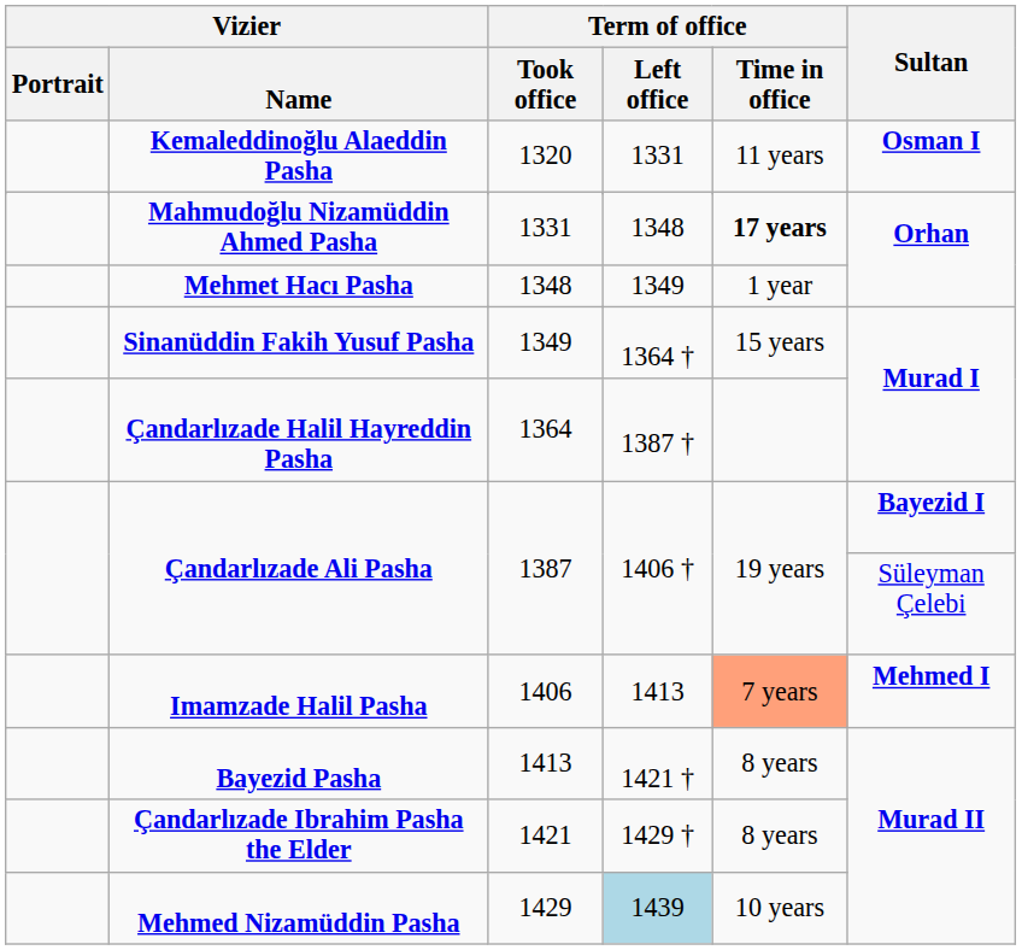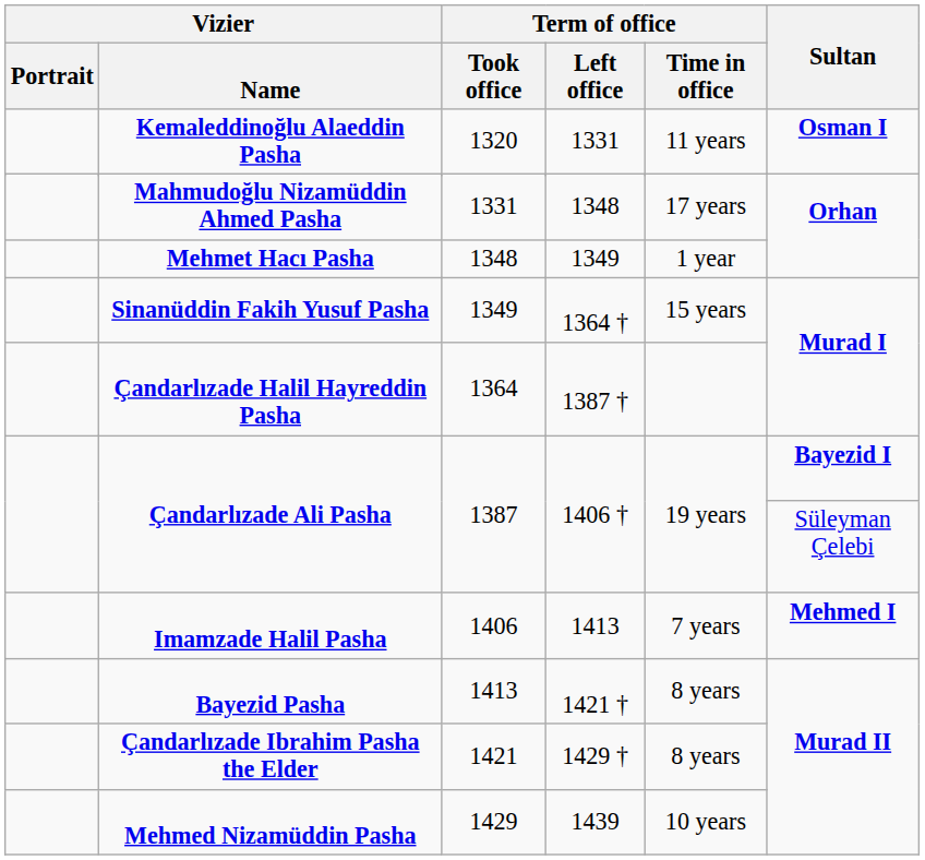Mahmudoğlu Nizamüddin Ahmed Pasha | Term of office / Time in office: bold -> normal
Imamzade Halil Pasha | Term of office / Time in office: lightsalmon background -> no background
Mehmed Nizamüddin Pasha | Term of office / Left office: lightblue background -> no background
